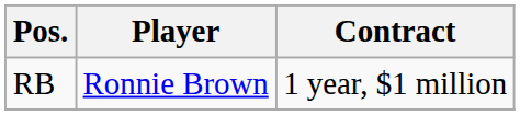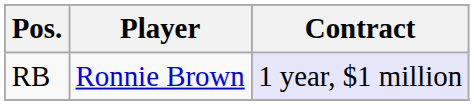RB | Contract: no background -> lavender background
